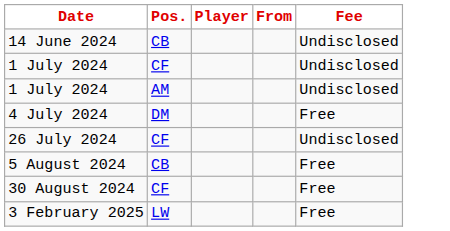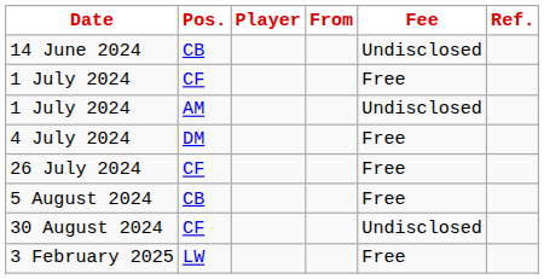+ column: Ref.
1 July 2024 / CF | Fee: Undisclosed -> Free
26 July 2024 | Fee: Undisclosed -> Free
30 August 2024 | Fee: Free -> Undisclosed
